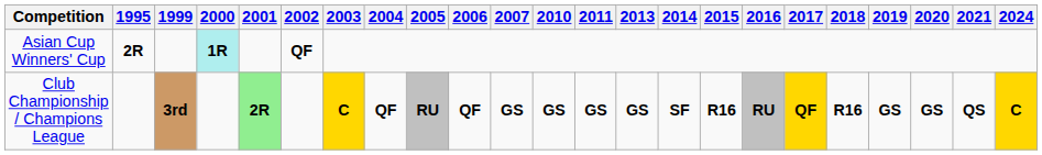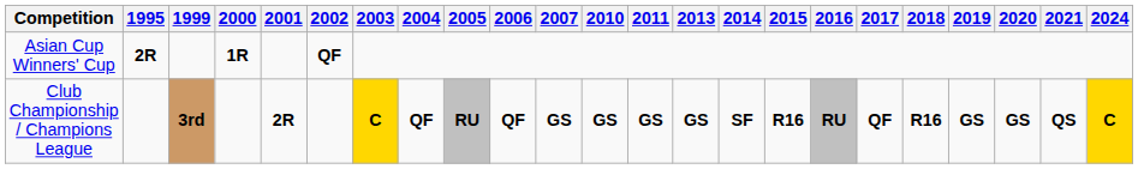Asian Cup Winners' Cup | 2000: paleturquoise background -> no background
Club Championship / Champions League | 2001: lightgreen background -> no background
Club Championship / Champions League | 2017: gold background -> no background
